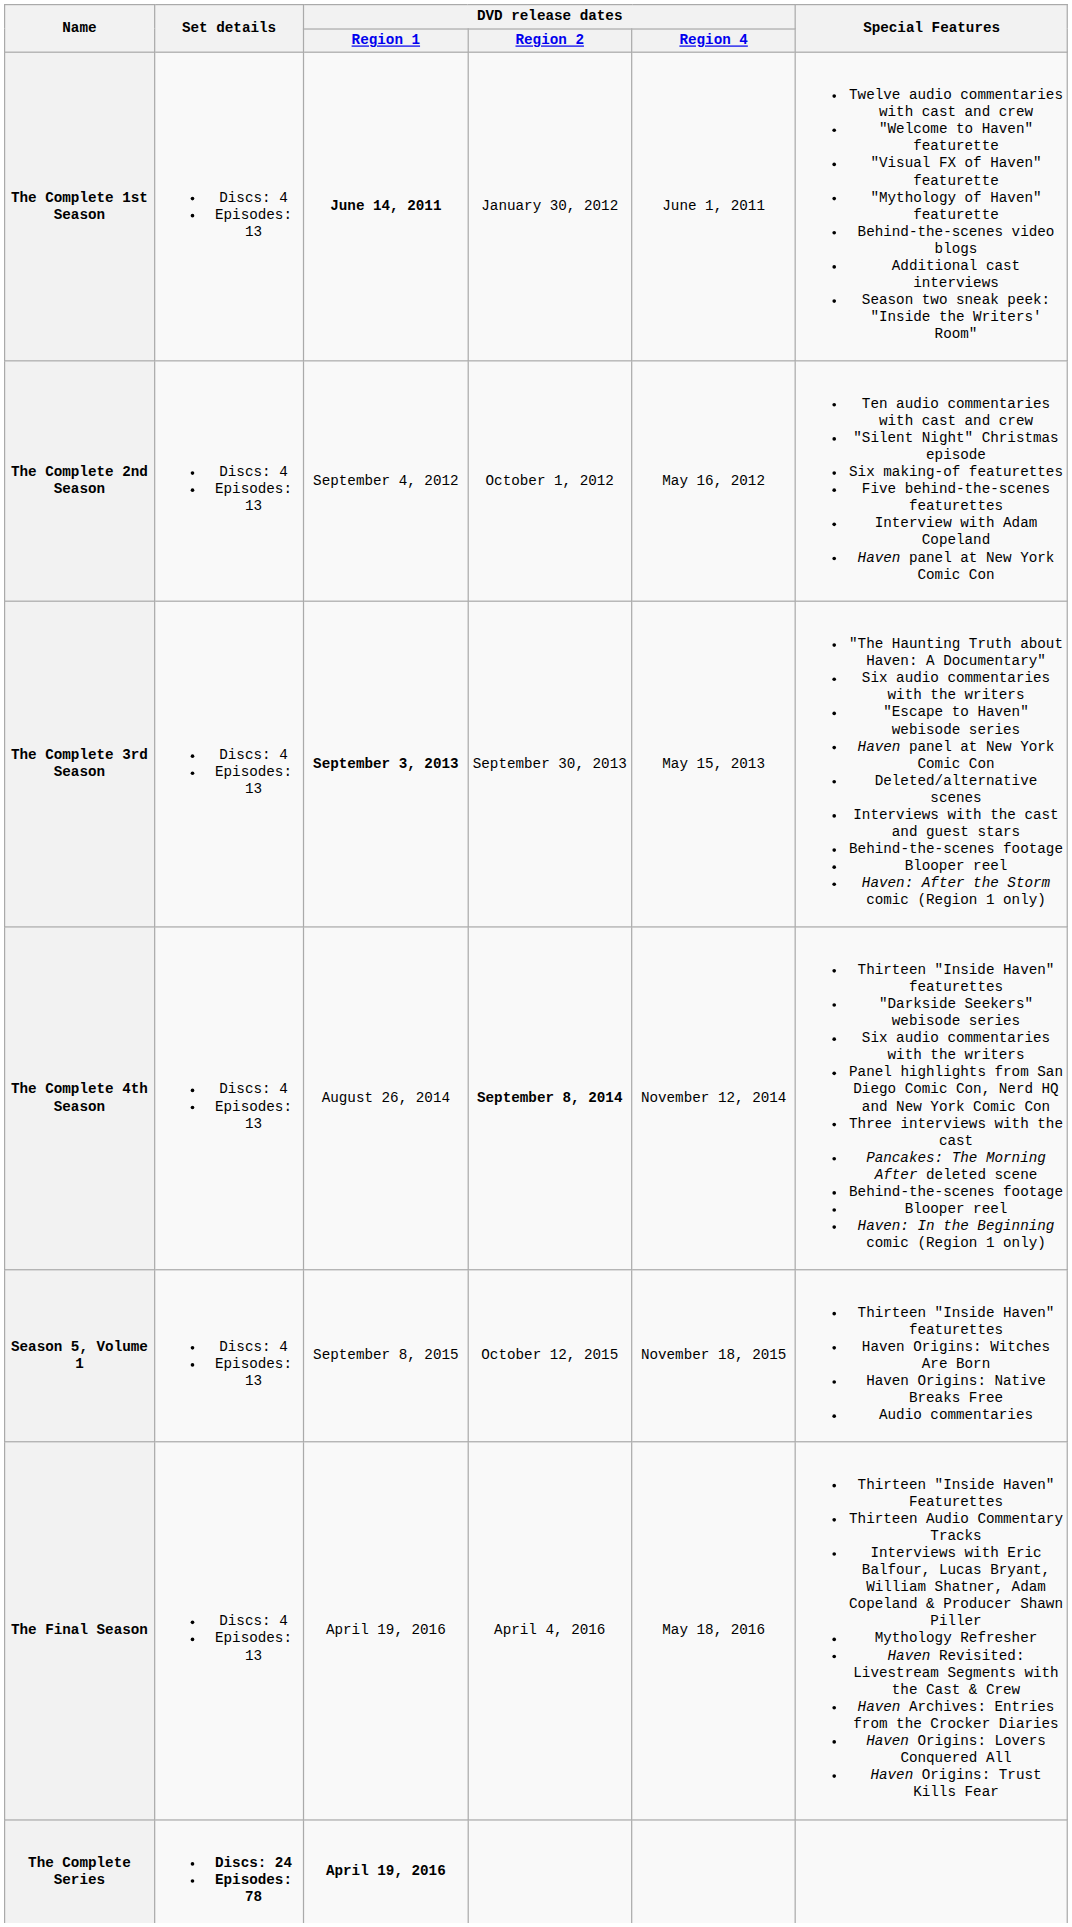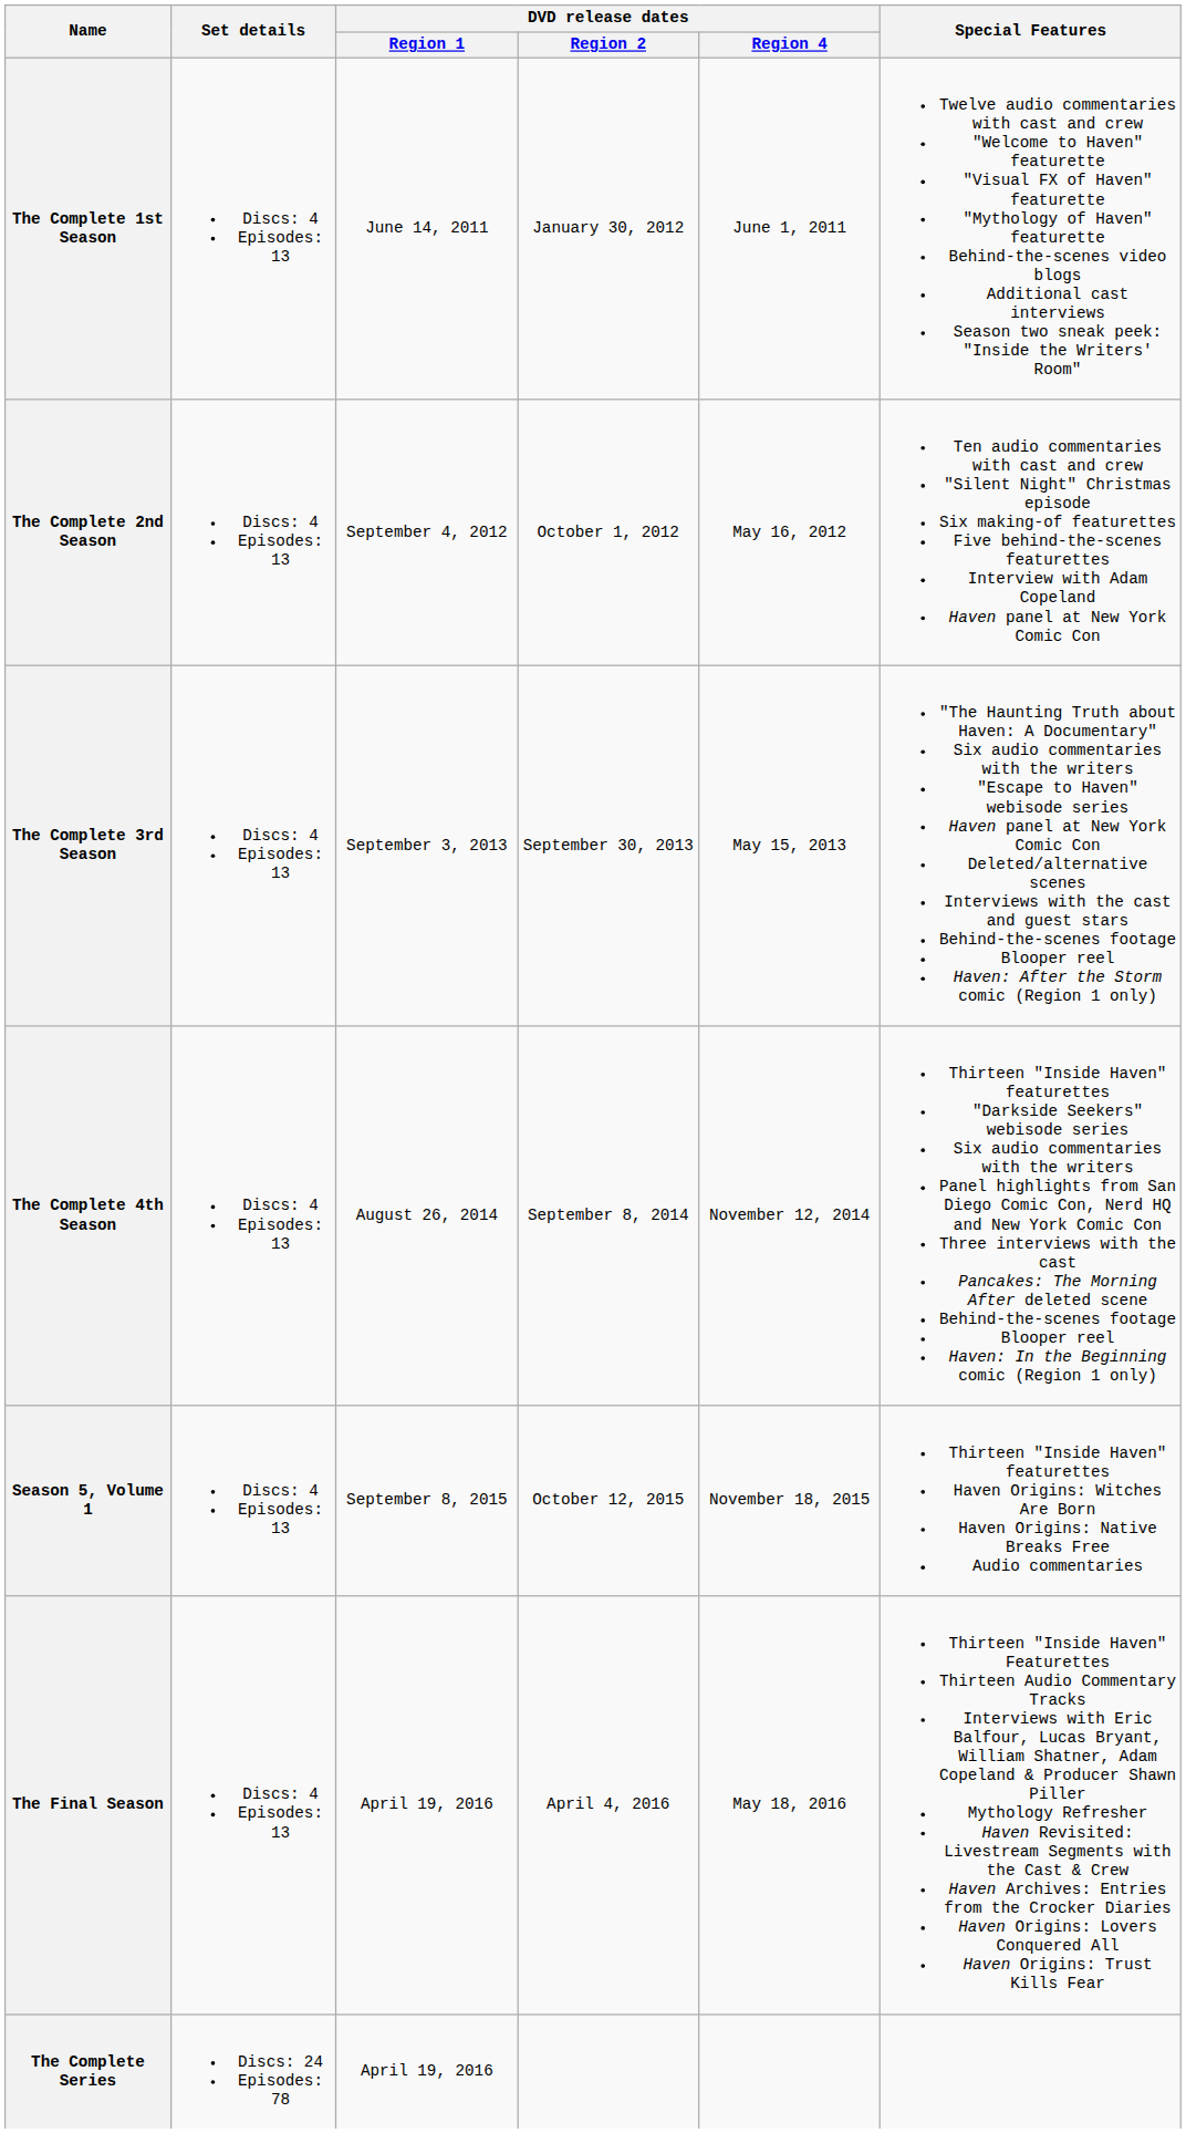The Complete 1st Season | DVD release dates / Region 1: bold -> normal
The Complete 3rd Season | DVD release dates / Region 1: bold -> normal
The Complete 4th Season | DVD release dates / Region 2: bold -> normal
The Complete Series | Set details: bold -> normal
The Complete Series | DVD release dates / Region 1: bold -> normal
